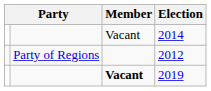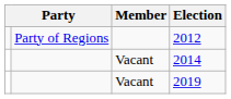rows swapped: 2012 <-> 2014
2019 | Member: bold -> normal
